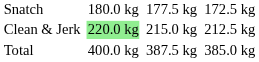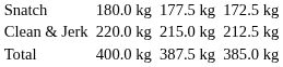Clean & Jerk | column 2: lightgreen background -> no background
